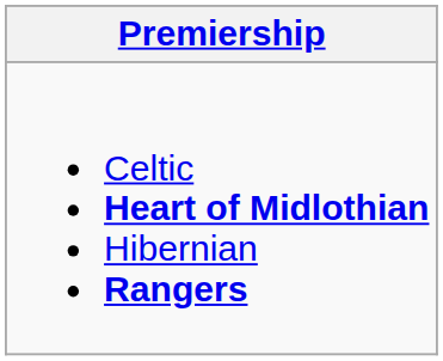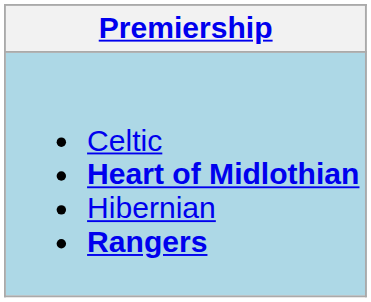row 2 | column 1: no background -> lightblue background
